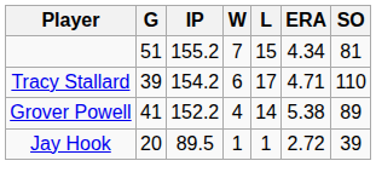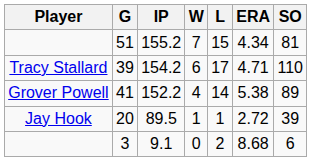+ row: 3 | 9.1 | 0 | 2 | 8.68 | 6
